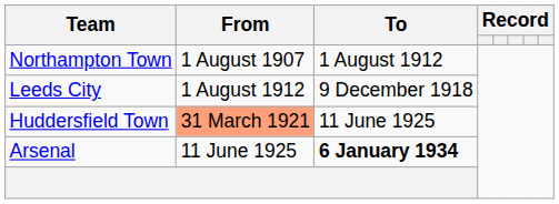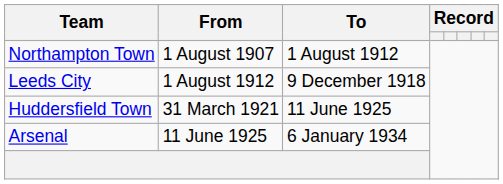Huddersfield Town | From: lightsalmon background -> no background
Arsenal | To: bold -> normal
